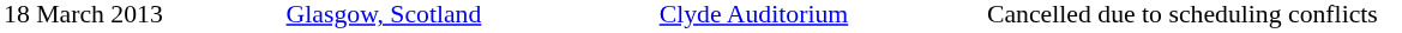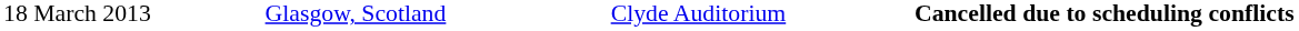18 March 2013 | column 4: normal -> bold
